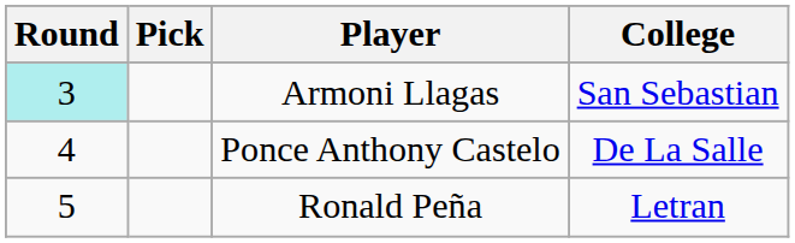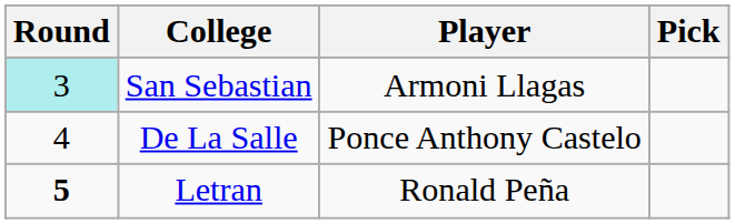columns swapped: Pick <-> College
Ronald Peña | Round: normal -> bold
